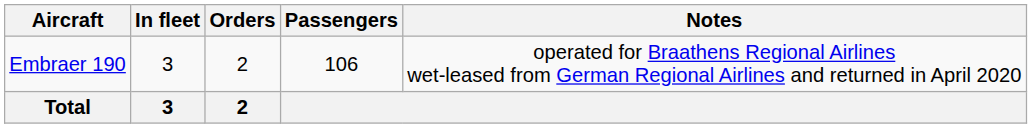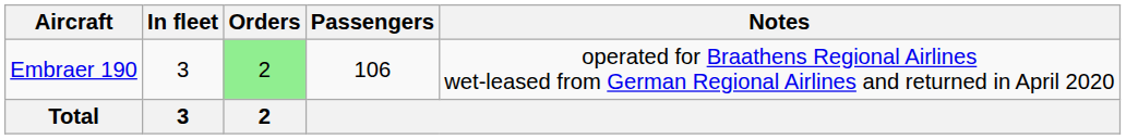Embraer 190 | Orders: no background -> lightgreen background
